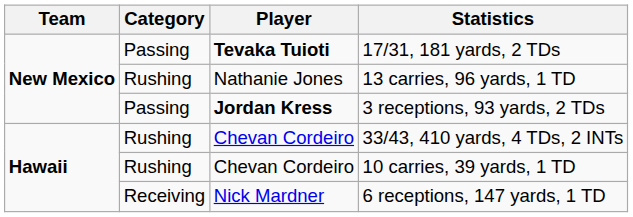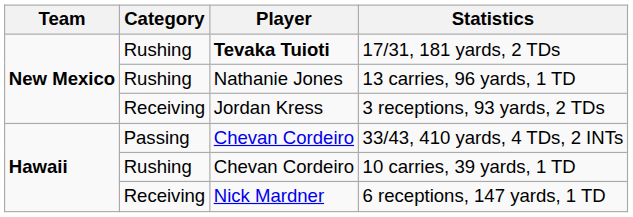17/31, 181 yards, 2 TDs | Category: Passing -> Rushing
3 receptions, 93 yards, 2 TDs | Category: Passing -> Receiving
3 receptions, 93 yards, 2 TDs | Player: bold -> normal
33/43, 410 yards, 4 TDs, 2 INTs | Category: Rushing -> Passing
